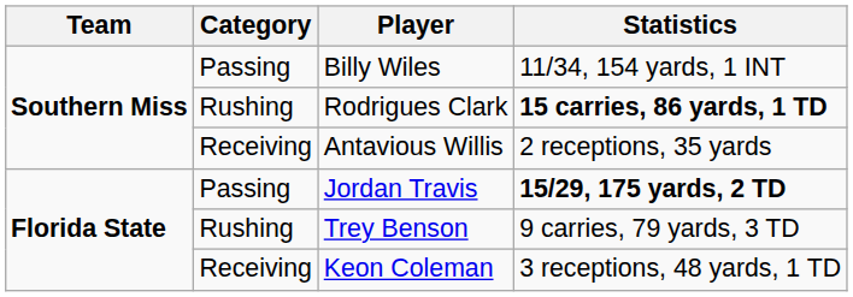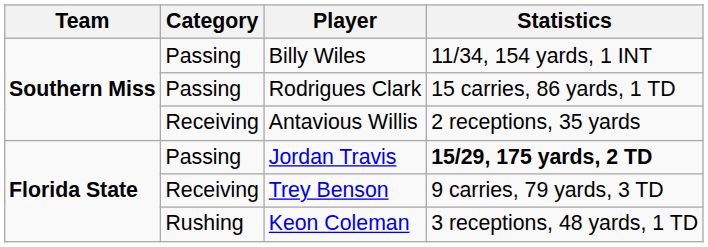Rodrigues Clark | Category: Rushing -> Passing
Rodrigues Clark | Statistics: bold -> normal
Trey Benson | Category: Rushing -> Receiving
Keon Coleman | Category: Receiving -> Rushing
